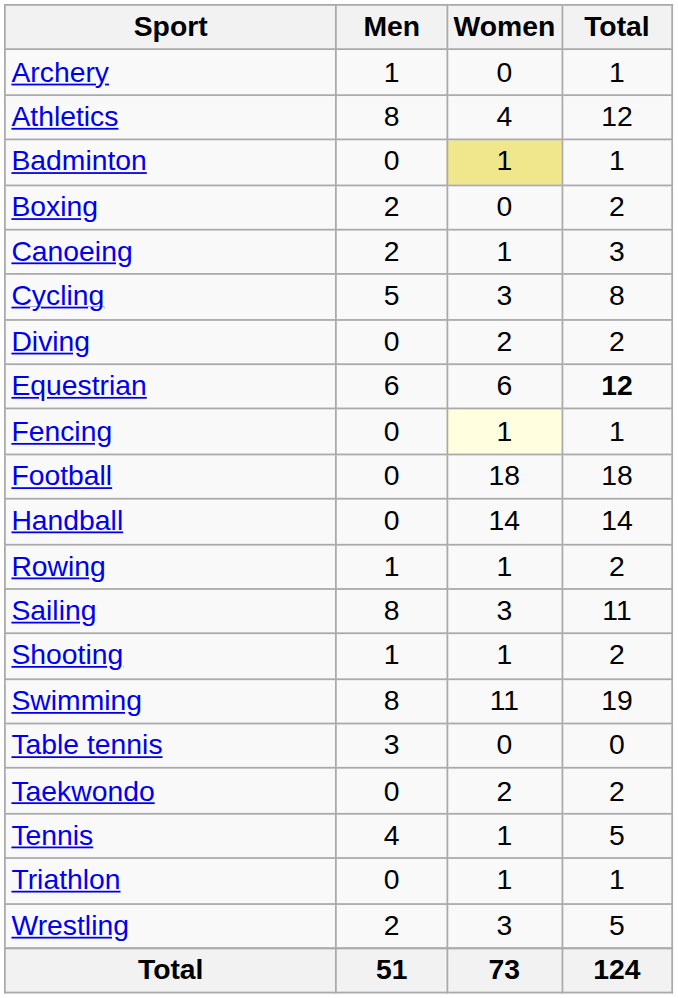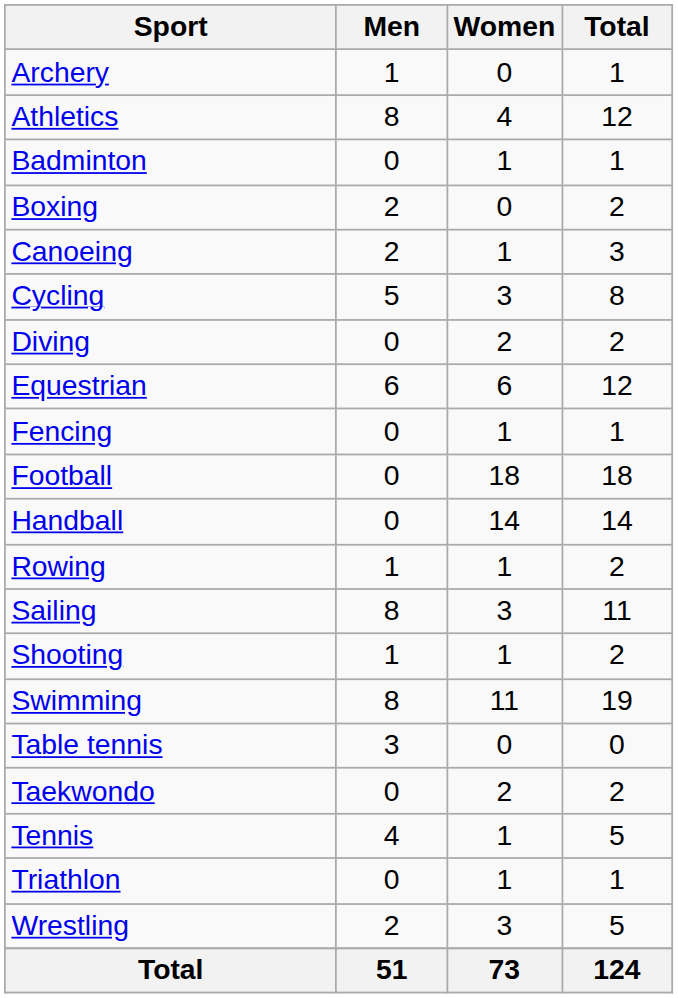Badminton | Women: khaki background -> no background
Equestrian | Total: bold -> normal
Fencing | Women: lightyellow background -> no background
